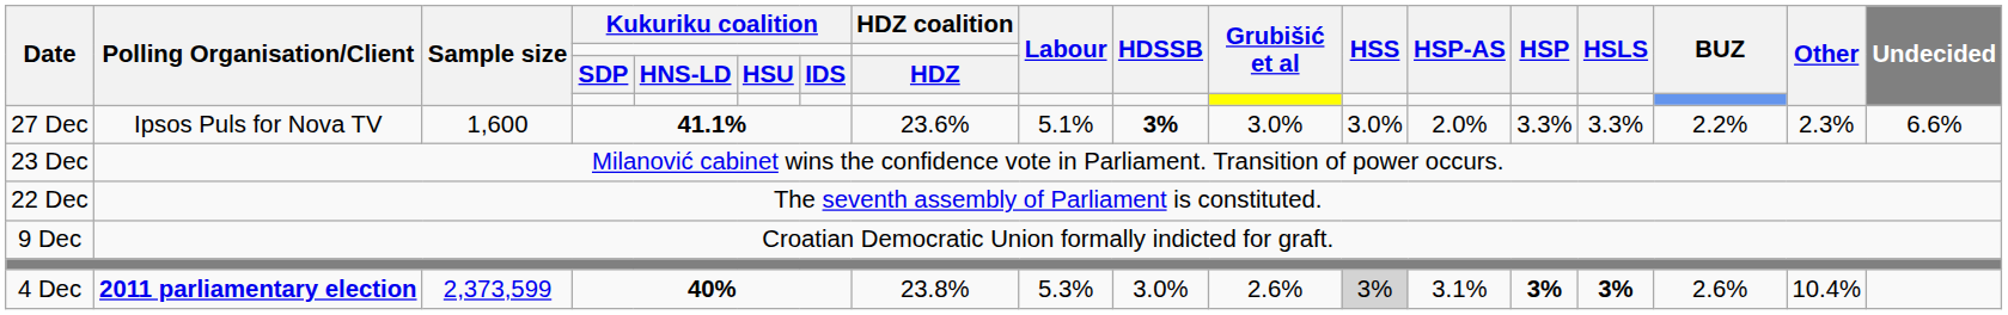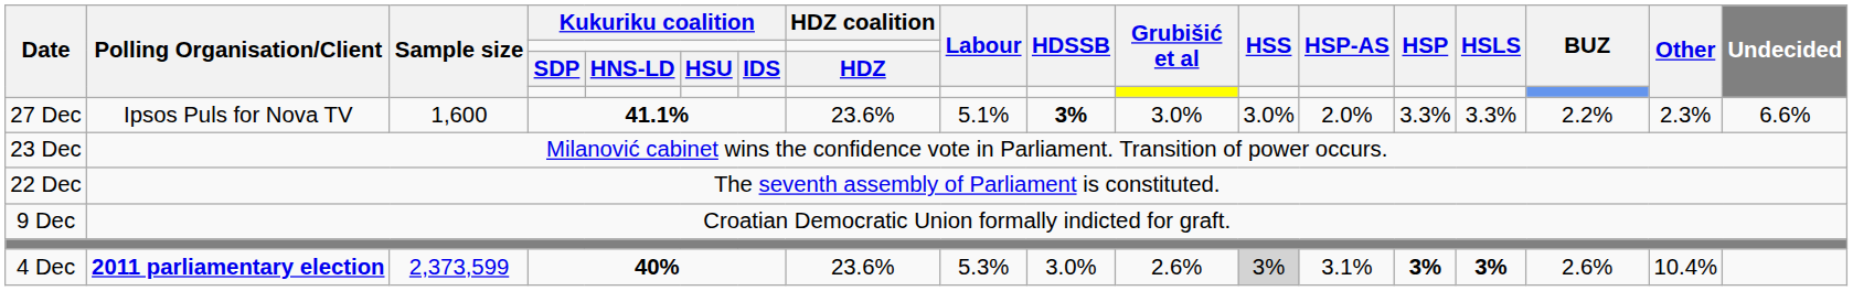4 Dec | HDZ coalition: 23.8% -> 23.6%
